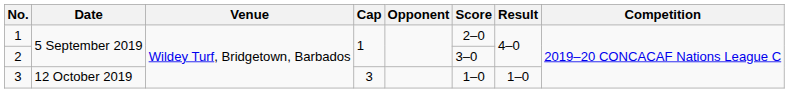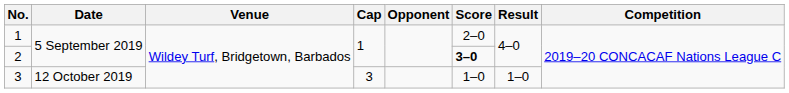2 | Score: normal -> bold
